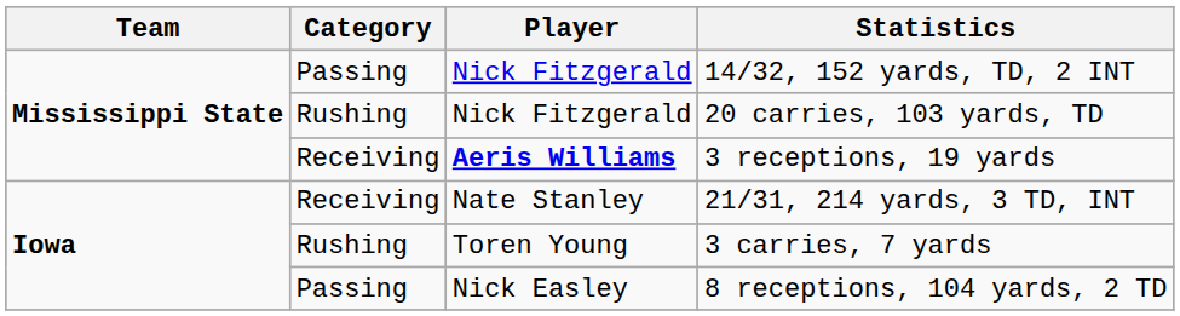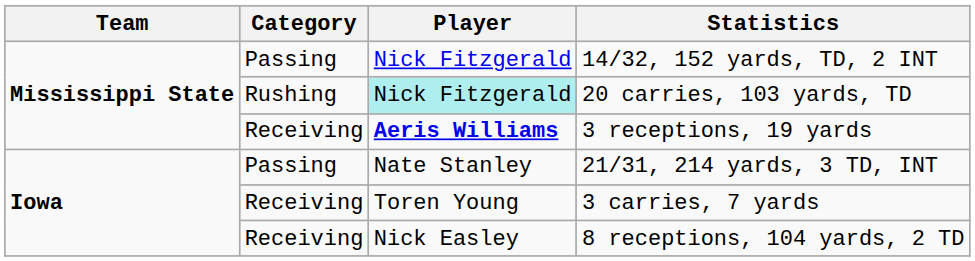20 carries, 103 yards, TD | Player: no background -> paleturquoise background
21/31, 214 yards, 3 TD, INT | Category: Receiving -> Passing
3 carries, 7 yards | Category: Rushing -> Receiving
8 receptions, 104 yards, 2 TD | Category: Passing -> Receiving
